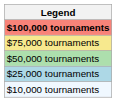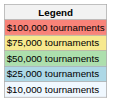row 2 | column 1: bold -> normal
